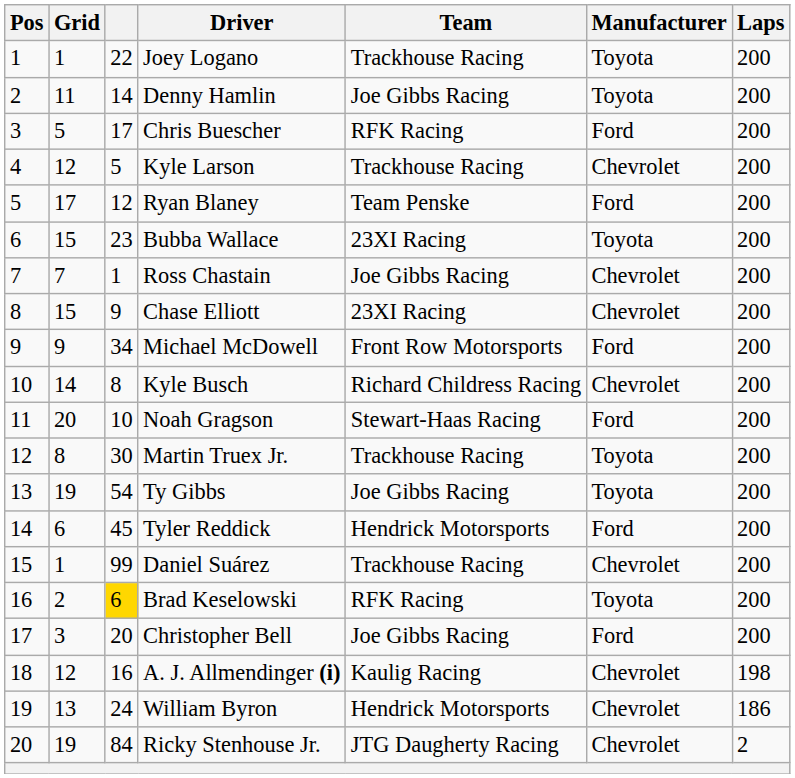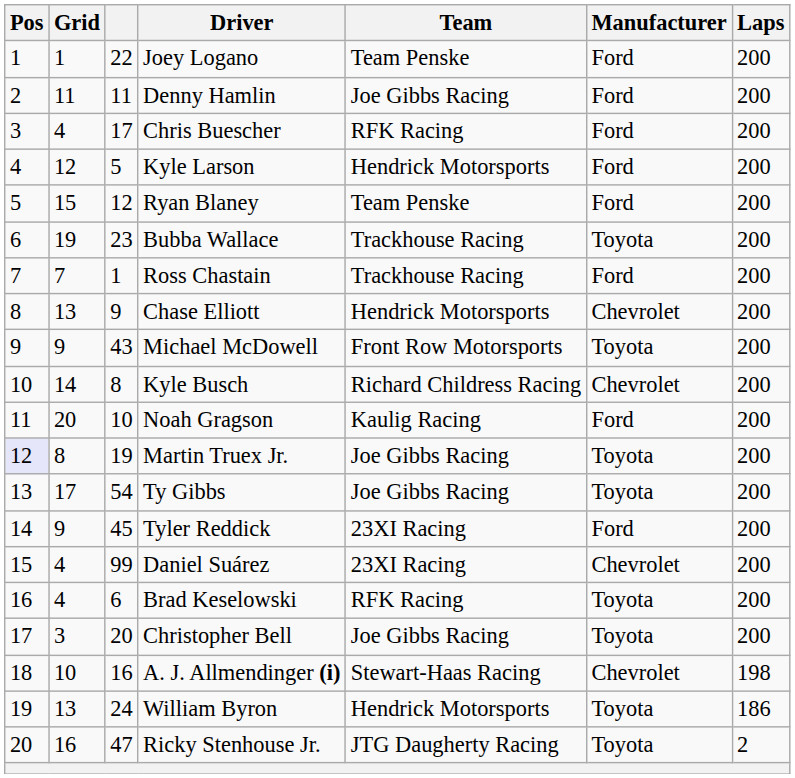Joey Logano | Team: Trackhouse Racing -> Team Penske
Joey Logano | Manufacturer: Toyota -> Ford
Denny Hamlin | column 3: 14 -> 11
Denny Hamlin | Manufacturer: Toyota -> Ford
Chris Buescher | Grid: 5 -> 4
Kyle Larson | Team: Trackhouse Racing -> Hendrick Motorsports
Kyle Larson | Manufacturer: Chevrolet -> Ford
Ryan Blaney | Grid: 17 -> 15
Bubba Wallace | Grid: 15 -> 19
Bubba Wallace | Team: 23XI Racing -> Trackhouse Racing
Ross Chastain | Team: Joe Gibbs Racing -> Trackhouse Racing
Ross Chastain | Manufacturer: Chevrolet -> Ford
Chase Elliott | Grid: 15 -> 13
Chase Elliott | Team: 23XI Racing -> Hendrick Motorsports
Michael McDowell | column 3: 34 -> 43
Michael McDowell | Manufacturer: Ford -> Toyota
Noah Gragson | Team: Stewart-Haas Racing -> Kaulig Racing
Martin Truex Jr. | Pos: no background -> lavender background
Martin Truex Jr. | column 3: 30 -> 19
Martin Truex Jr. | Team: Trackhouse Racing -> Joe Gibbs Racing
Ty Gibbs | Grid: 19 -> 17
Tyler Reddick | Grid: 6 -> 9
Tyler Reddick | Team: Hendrick Motorsports -> 23XI Racing
Daniel Suárez | Grid: 1 -> 4
Daniel Suárez | Team: Trackhouse Racing -> 23XI Racing
Brad Keselowski | Grid: 2 -> 4
Brad Keselowski | column 3: gold background -> no background
Christopher Bell | Manufacturer: Ford -> Toyota
A. J. Allmendinger (i) | Grid: 12 -> 10
A. J. Allmendinger (i) | Team: Kaulig Racing -> Stewart-Haas Racing
William Byron | Manufacturer: Chevrolet -> Toyota
Ricky Stenhouse Jr. | Grid: 19 -> 16
Ricky Stenhouse Jr. | column 3: 84 -> 47
Ricky Stenhouse Jr. | Manufacturer: Chevrolet -> Toyota
